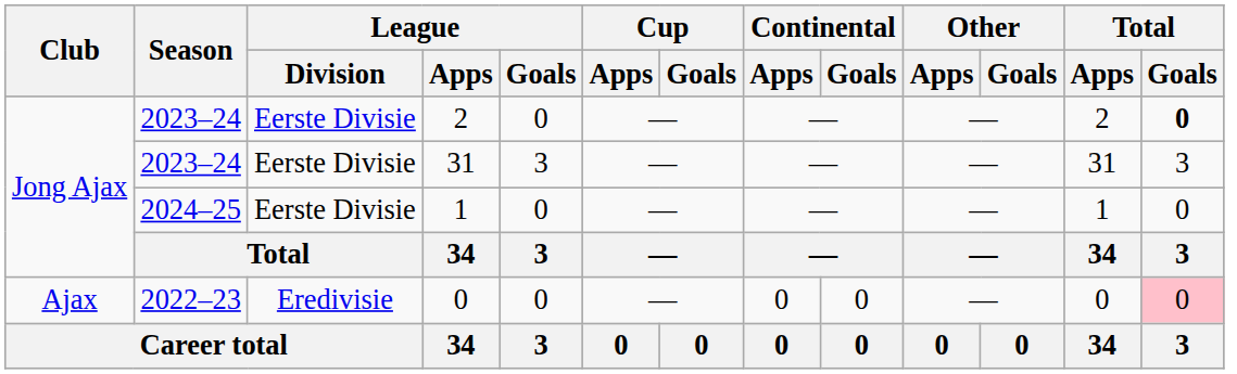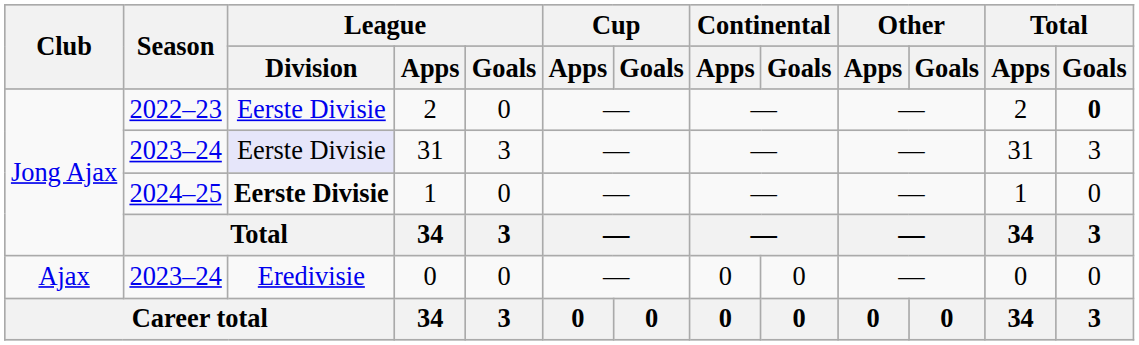row 3 | Season: 2023–24 -> 2022–23
row 4 | League / Division: no background -> lavender background
row 5 | League / Division: normal -> bold
row 7 | Season: 2022–23 -> 2023–24
row 7 | Total / Goals: pink background -> no background
